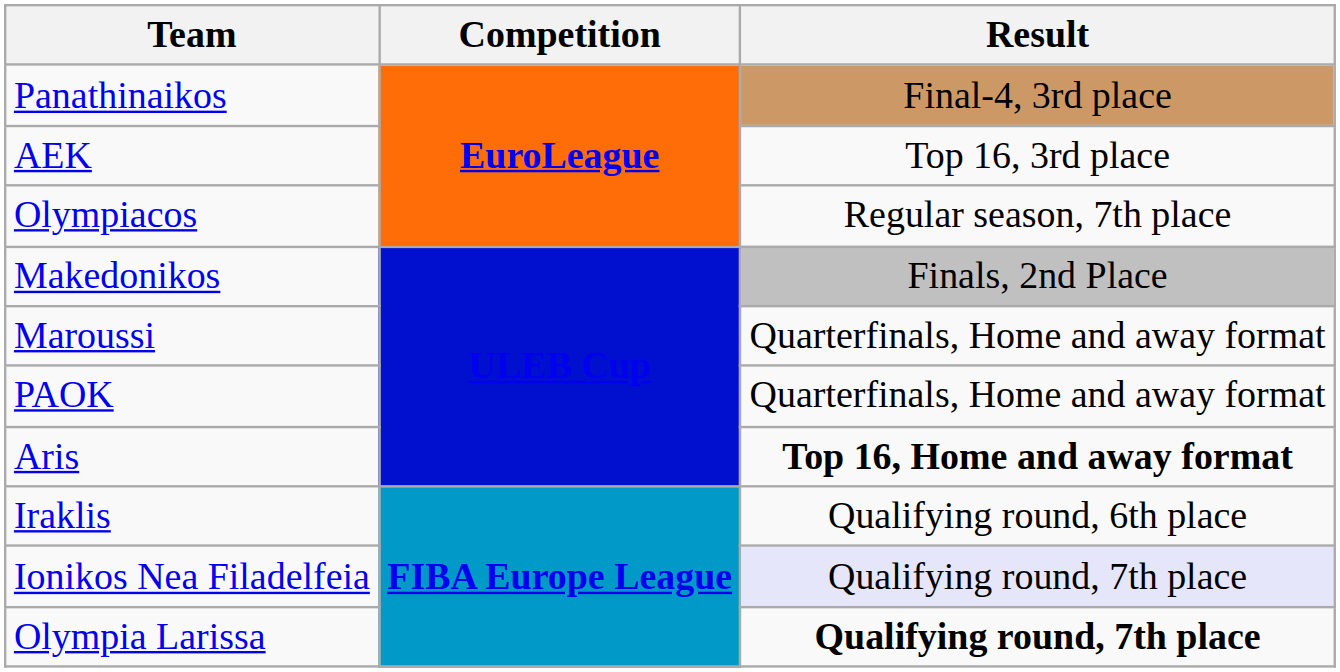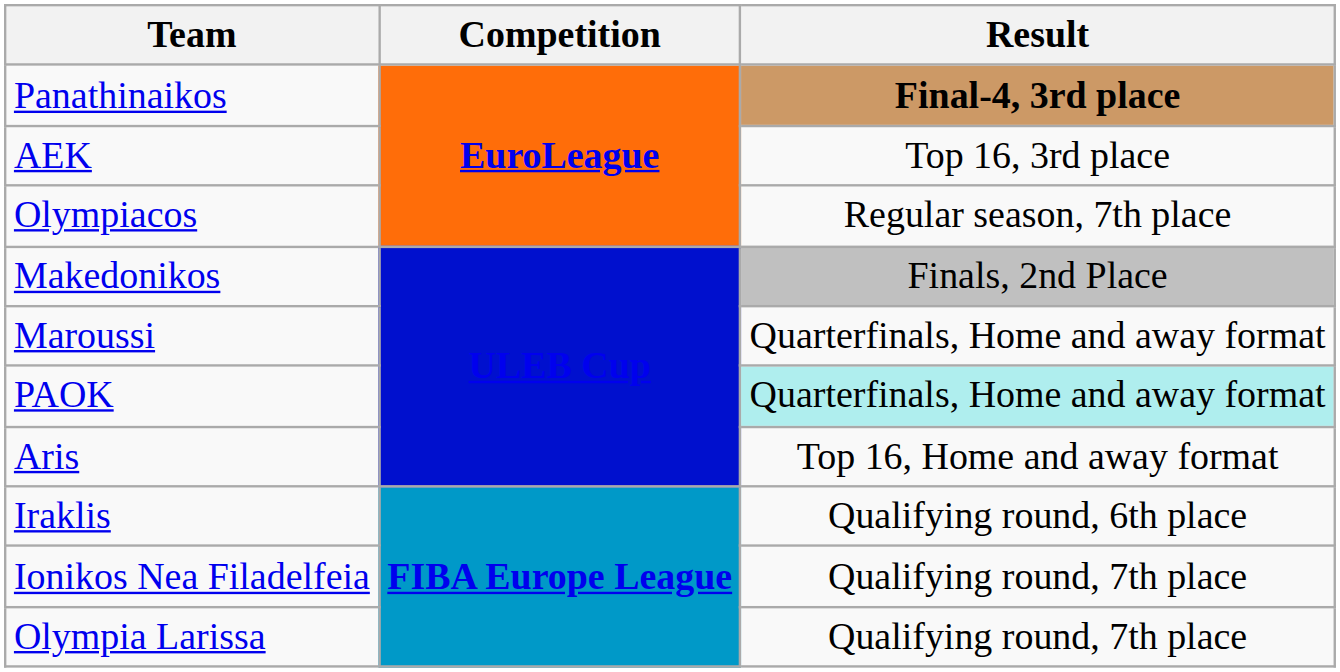Panathinaikos | Result: normal -> bold
PAOK | Result: no background -> paleturquoise background
Aris | Result: bold -> normal
Ionikos Nea Filadelfeia | Result: lavender background -> no background
Olympia Larissa | Result: bold -> normal
